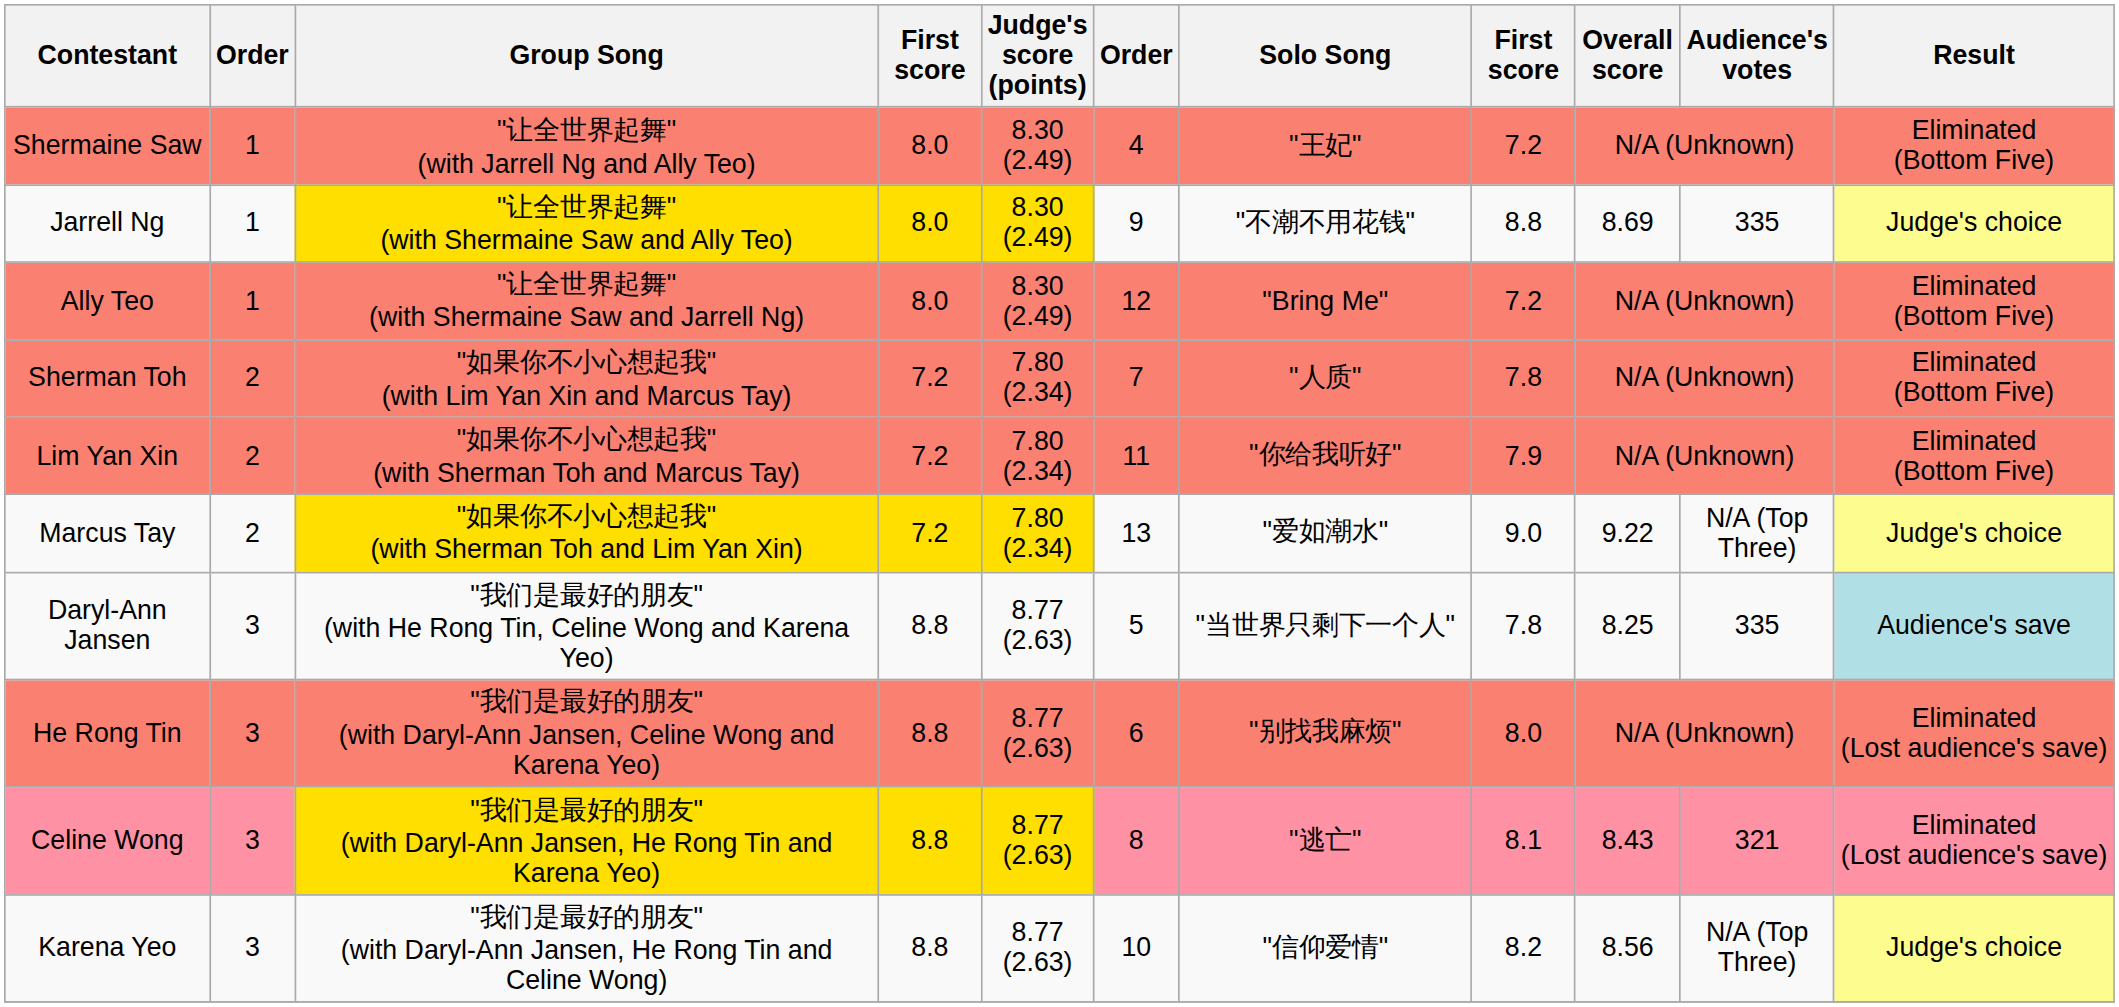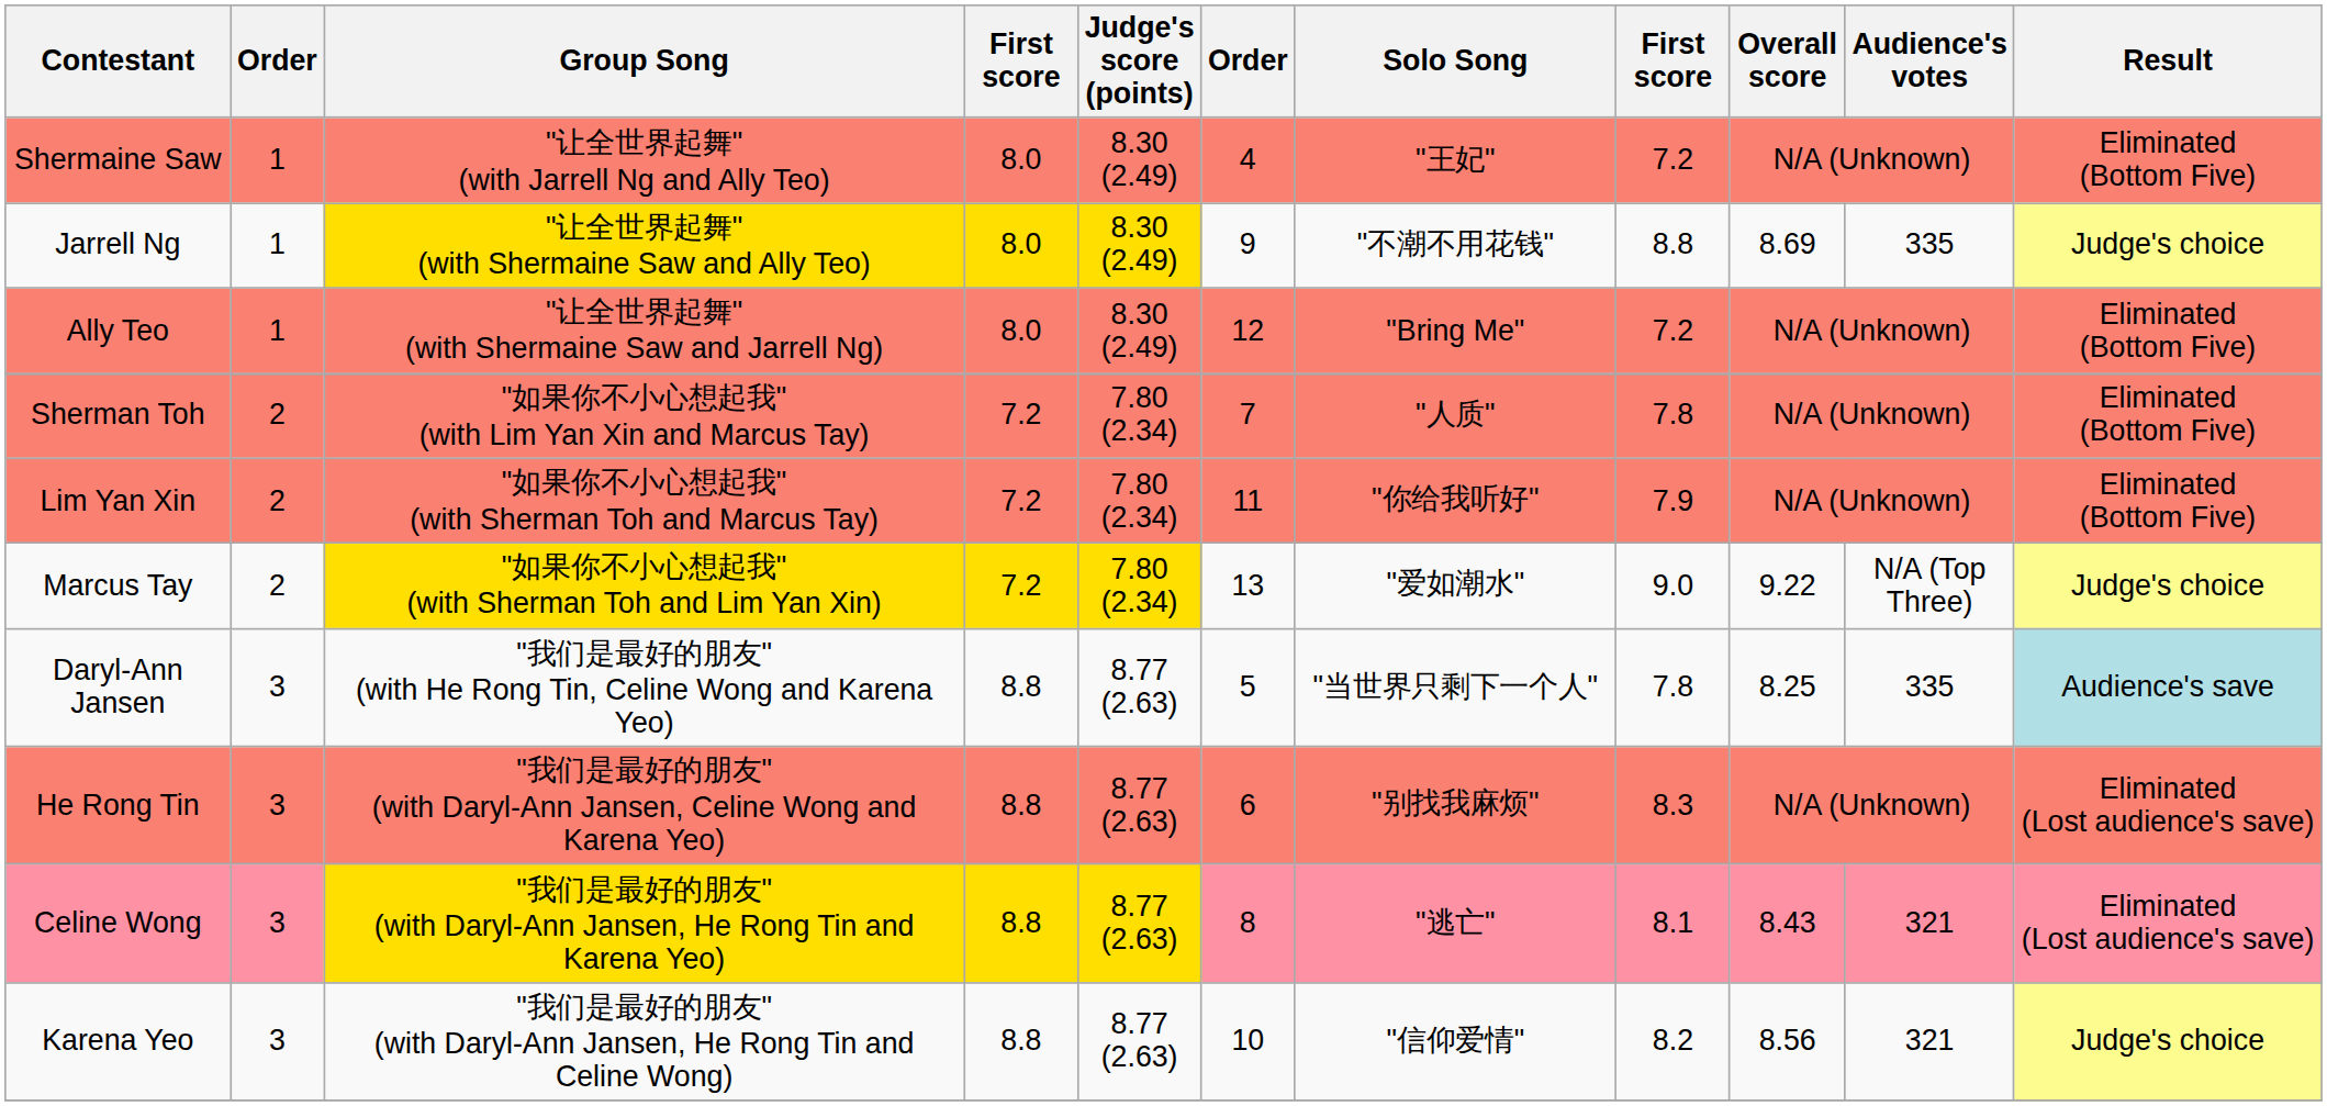He Rong Tin | column 8: 8.0 -> 8.3
Karena Yeo | Audience's votes: N/A (Top Three) -> 321
